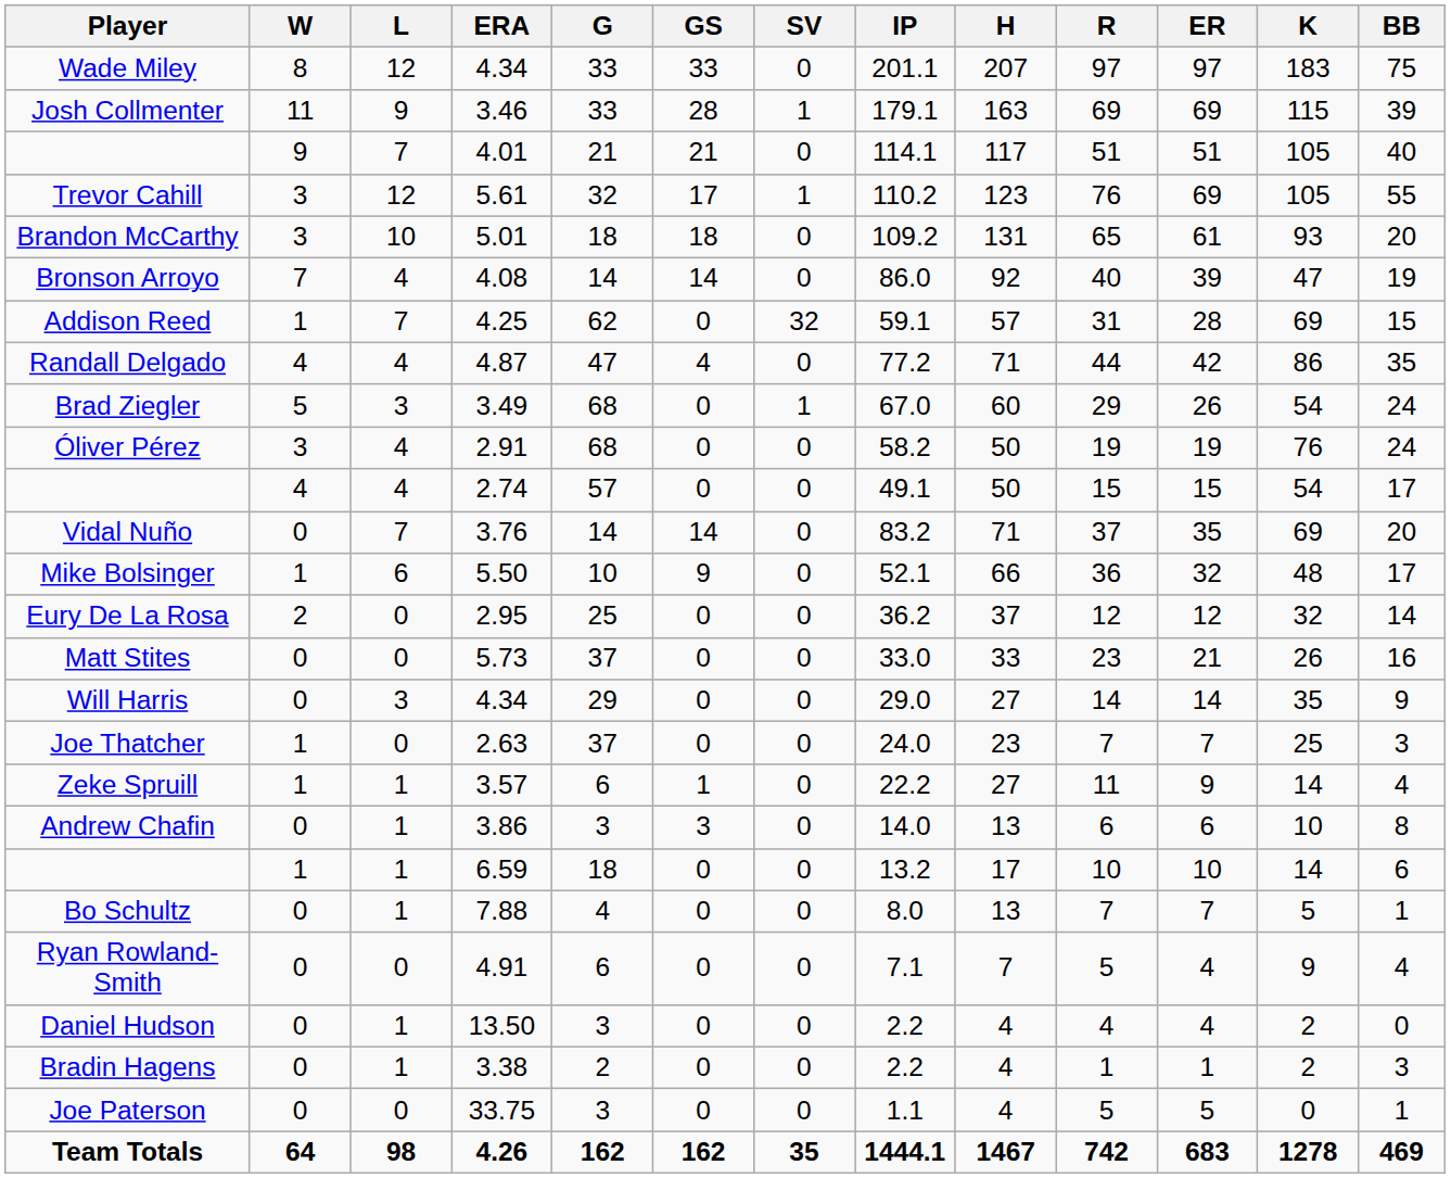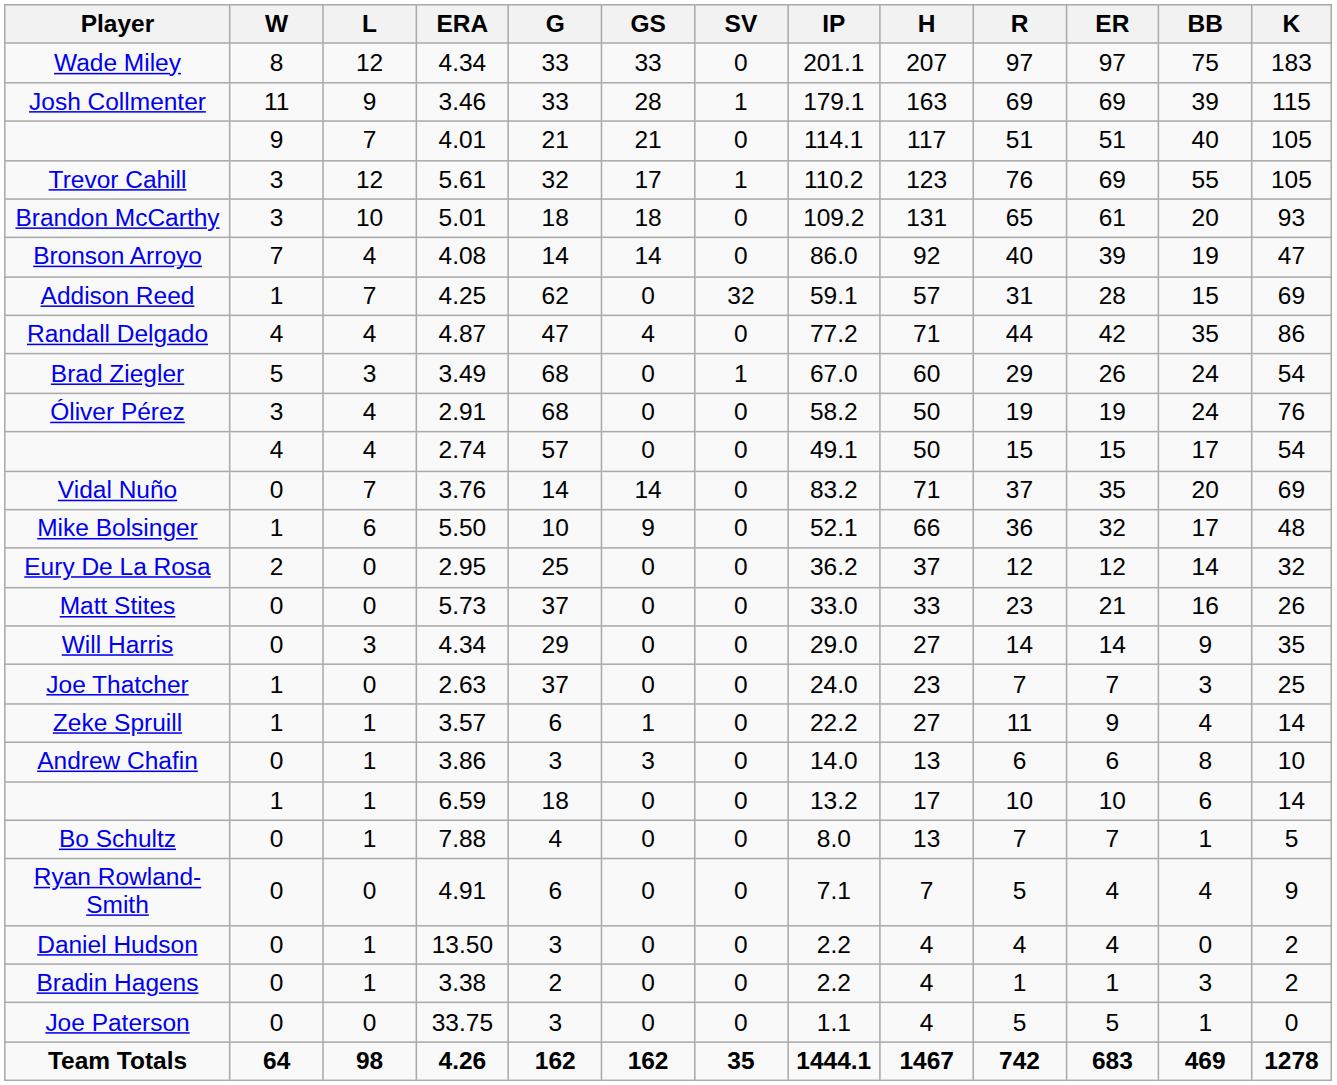columns swapped: BB <-> K
